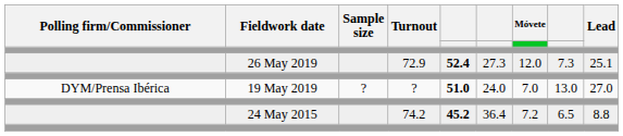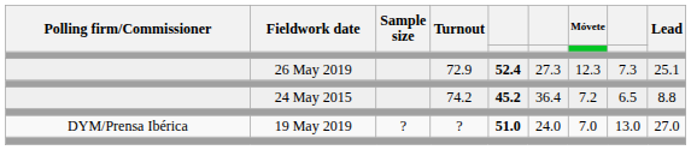26 May 2019 | Móvete: 12.0 -> 12.3
rows swapped: 19 May 2019 <-> 24 May 2015
